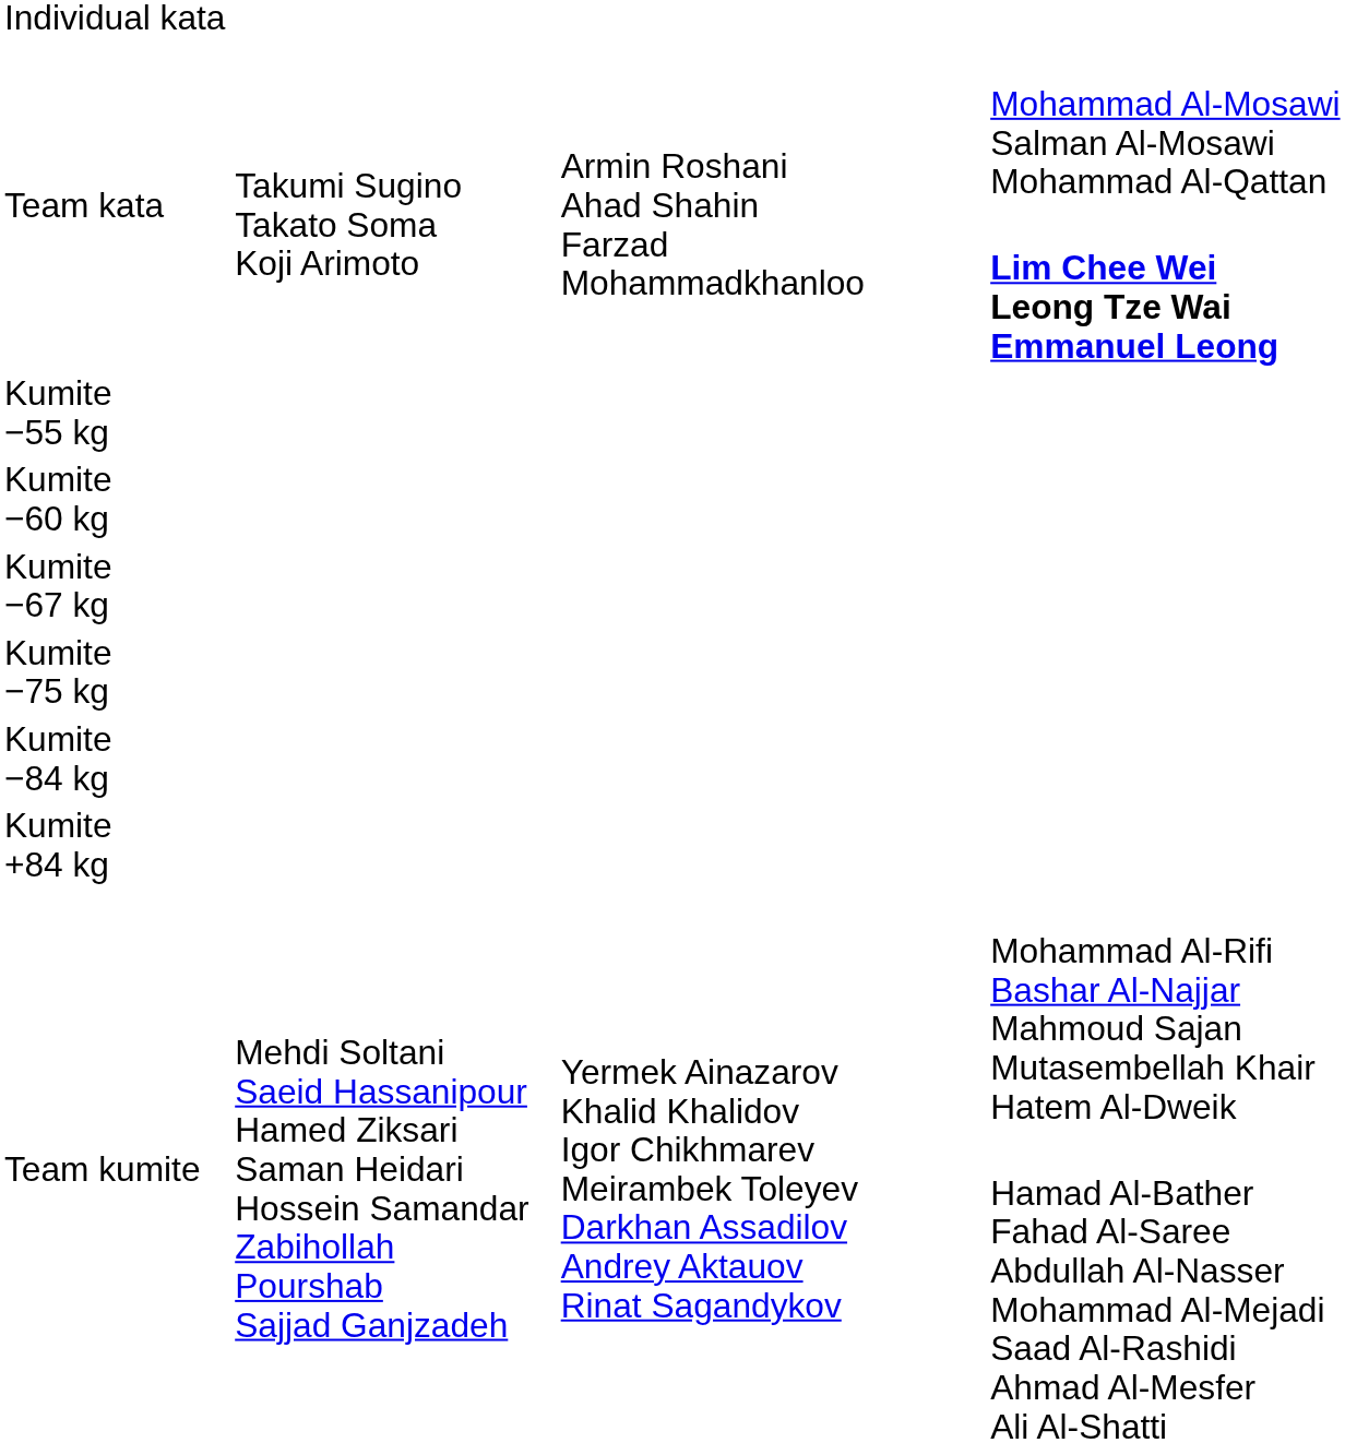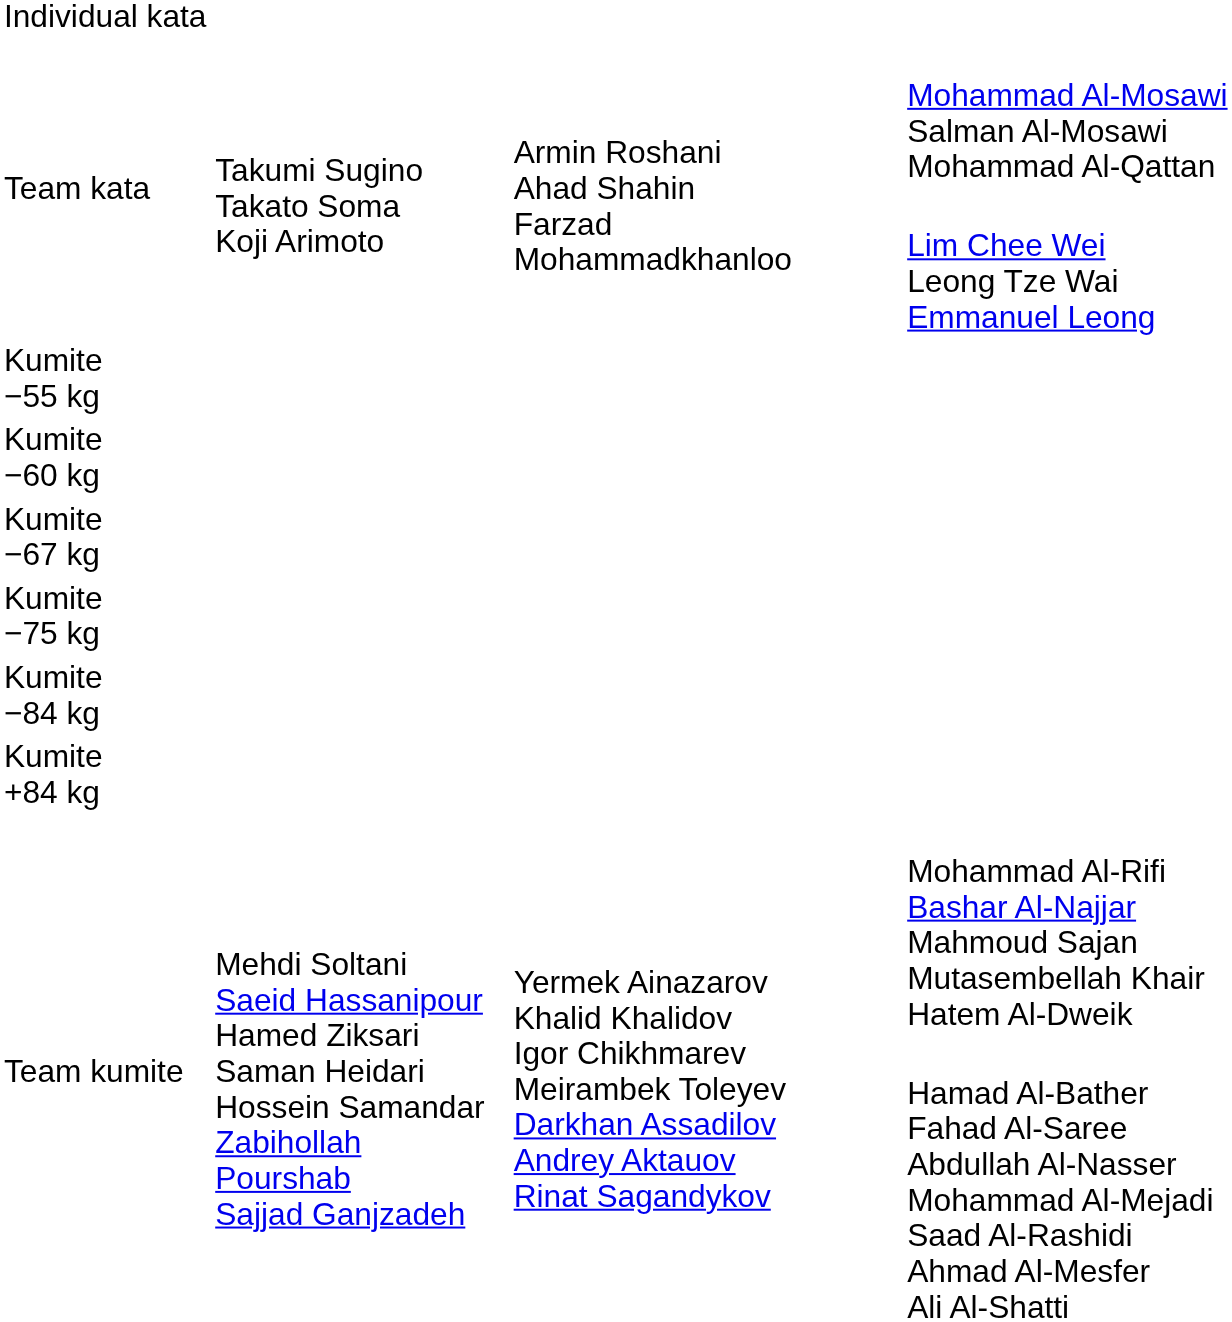Team kata / Lim Chee Wei Leong Tze Wai Emmanuel Leong | column 4: bold -> normal
